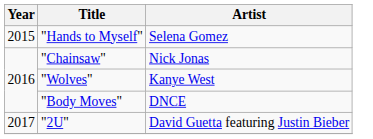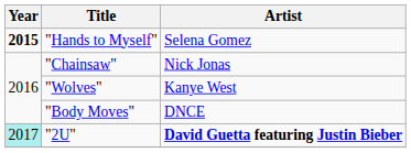"Hands to Myself" | Year: normal -> bold
"2U" | Year: no background -> paleturquoise background
"2U" | Artist: normal -> bold
